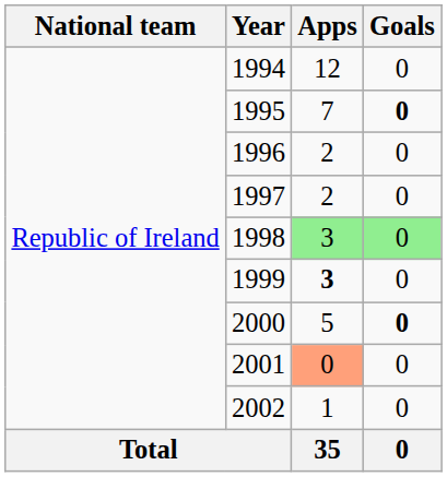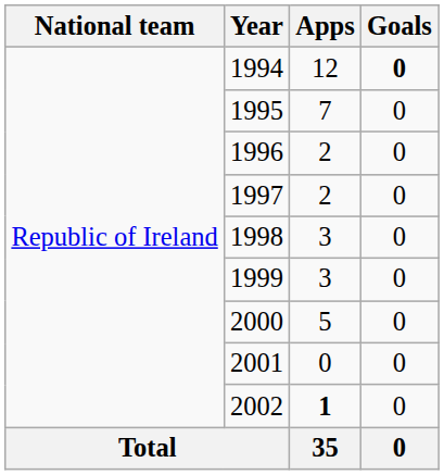1994 | Goals: normal -> bold
1995 | Goals: bold -> normal
1998 | Apps: lightgreen background -> no background
1998 | Goals: lightgreen background -> no background
1999 | Apps: bold -> normal
2000 | Goals: bold -> normal
2001 | Apps: lightsalmon background -> no background
2002 | Apps: normal -> bold
